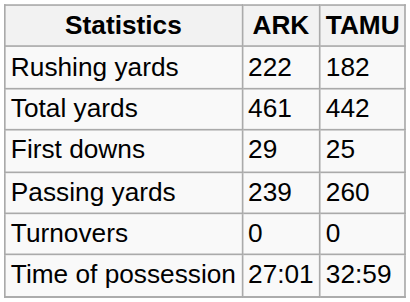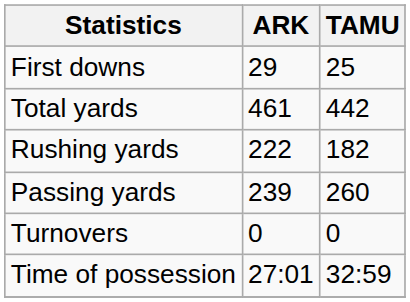rows swapped: First downs <-> Rushing yards
